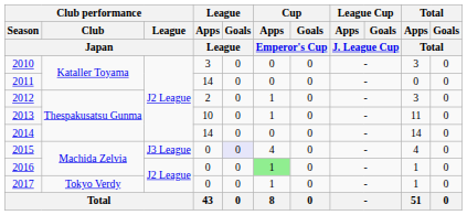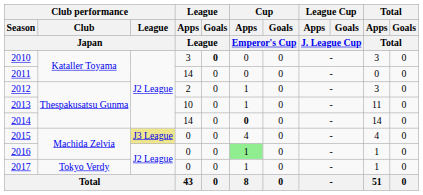2010 | League / Goals / League: normal -> bold
2014 | Cup / Apps / Emperor's Cup: normal -> bold
2015 | Club performance / League / Japan: no background -> khaki background
2015 | League / Goals / League: lavender background -> no background
